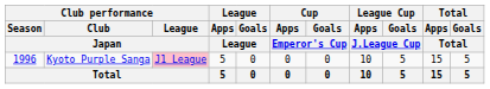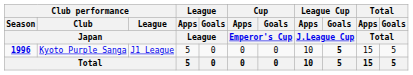Kyoto Purple Sanga | Club performance / Season / Japan: normal -> bold
Kyoto Purple Sanga | Club performance / League / Japan: pink background -> no background
Kyoto Purple Sanga | League Cup / Goals / J.League Cup: normal -> bold
